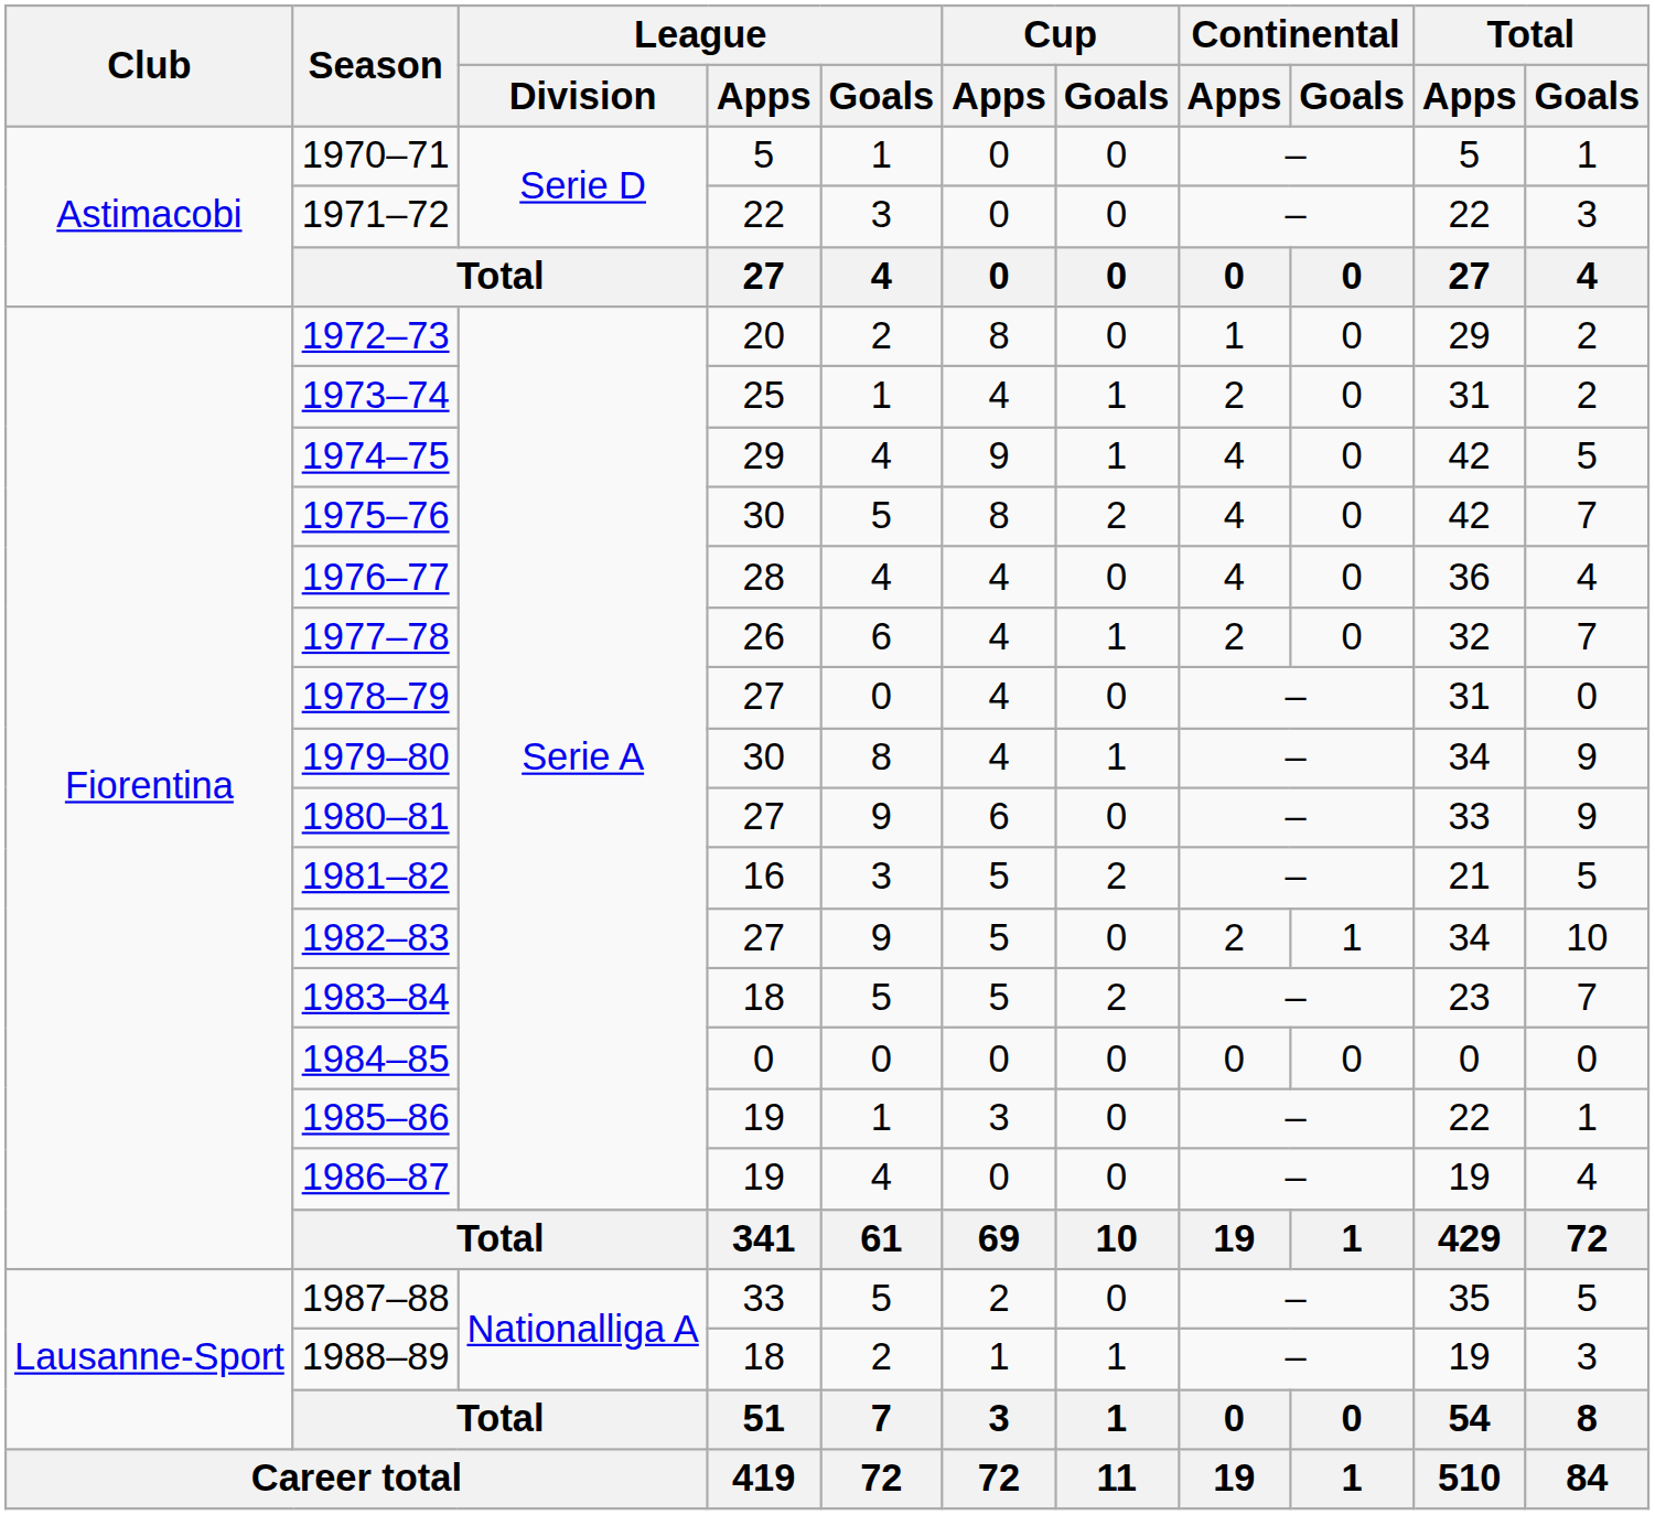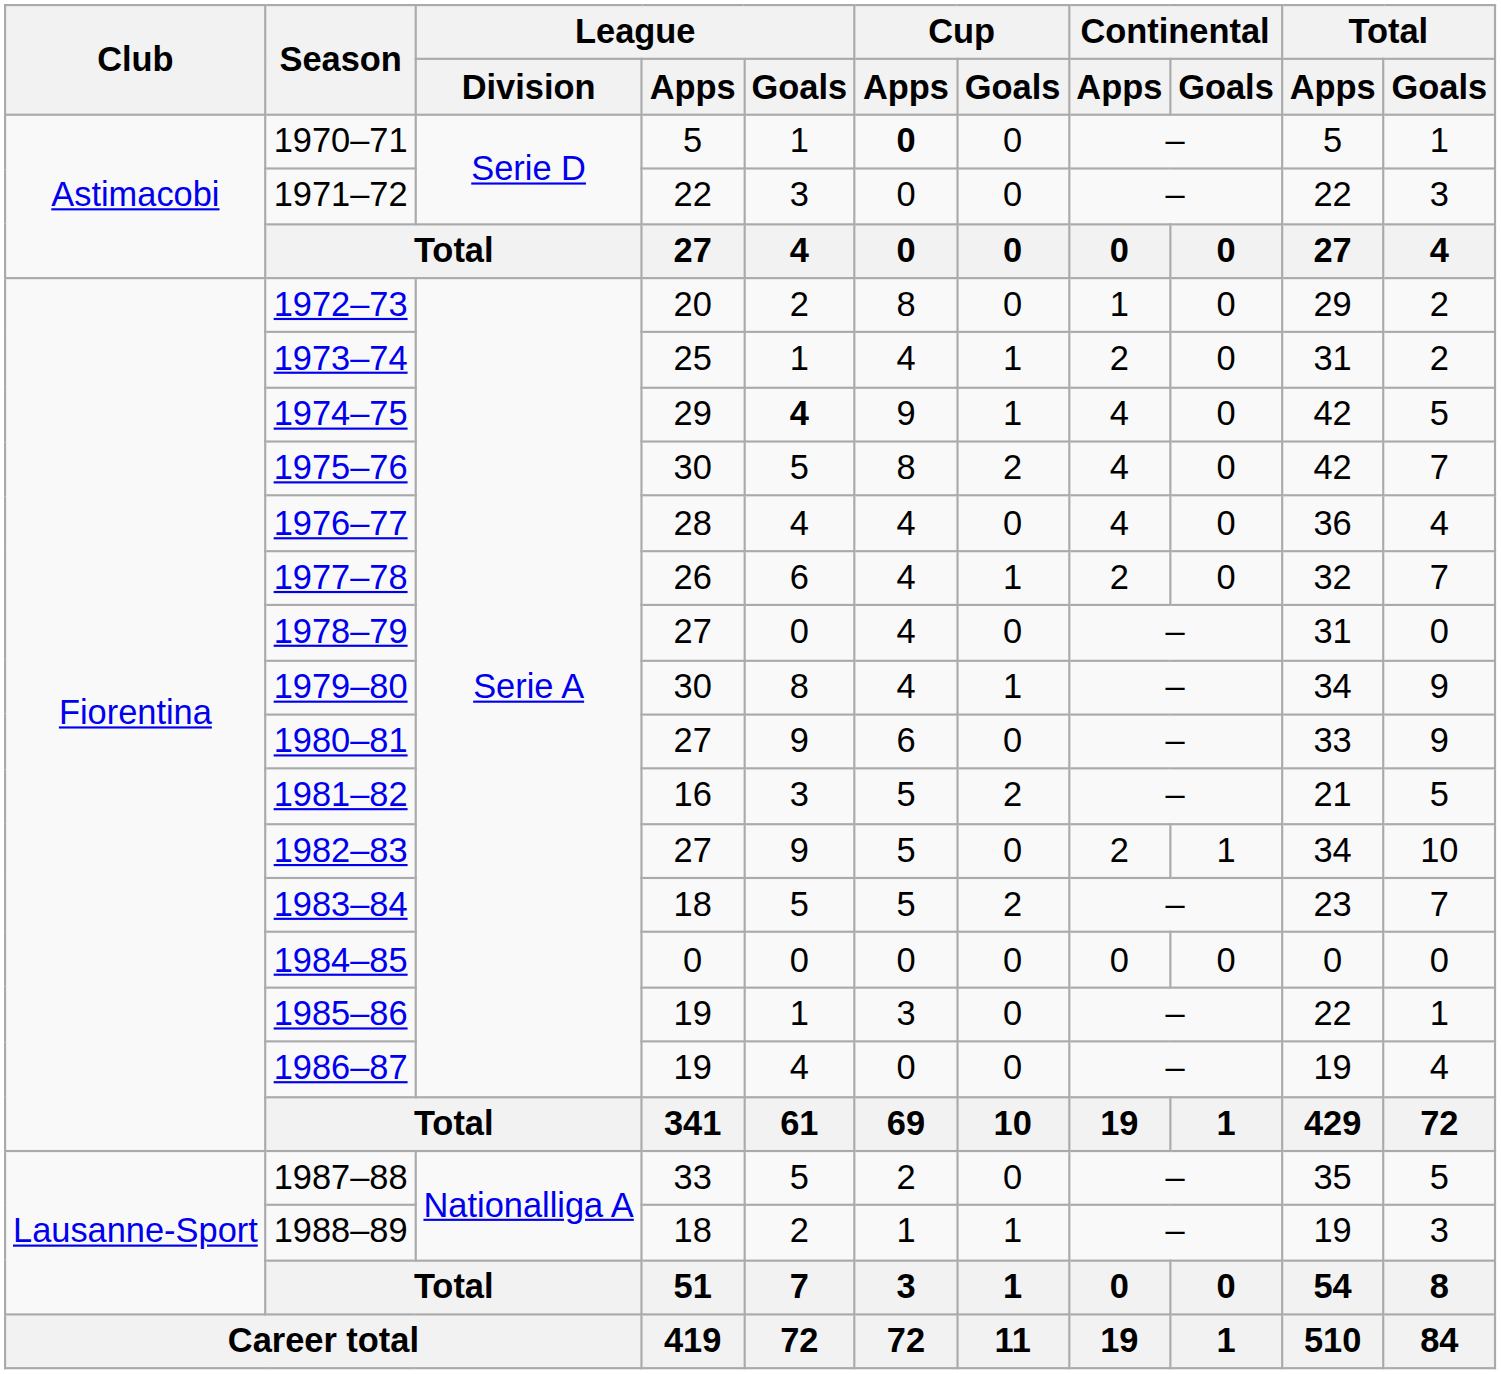1970–71 | Cup / Apps: normal -> bold
1974–75 | League / Goals: normal -> bold
